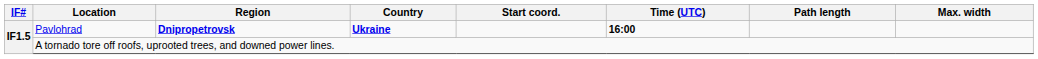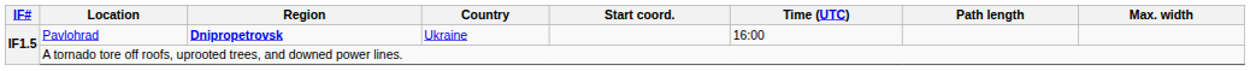Pavlohrad | Country: bold -> normal
Pavlohrad | Time (UTC): bold -> normal
